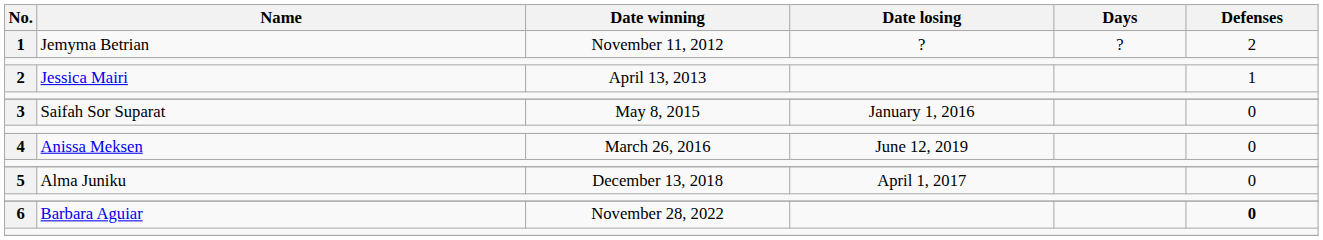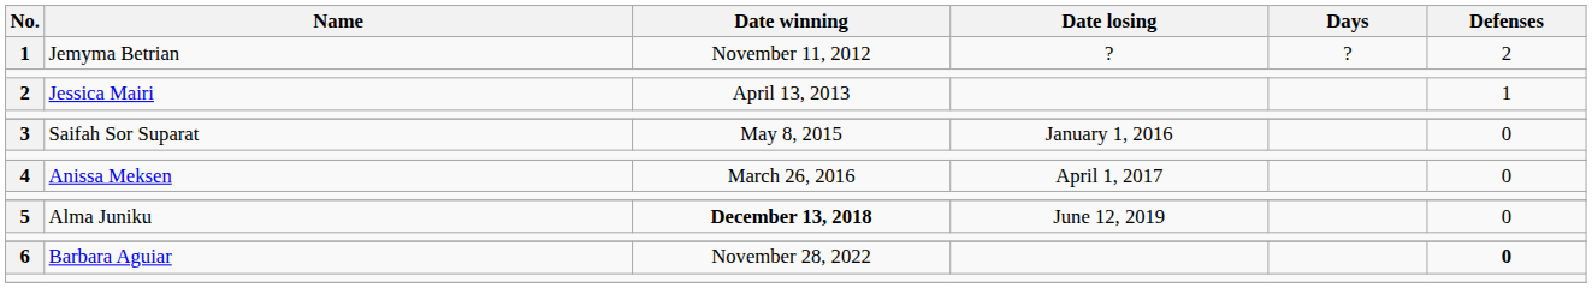4 | Date losing: June 12, 2019 -> April 1, 2017
5 | Date winning: normal -> bold
5 | Date losing: April 1, 2017 -> June 12, 2019
